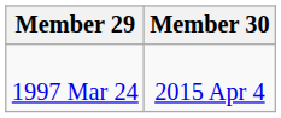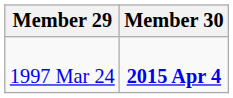1997 Mar 24 | Member 30: normal -> bold
